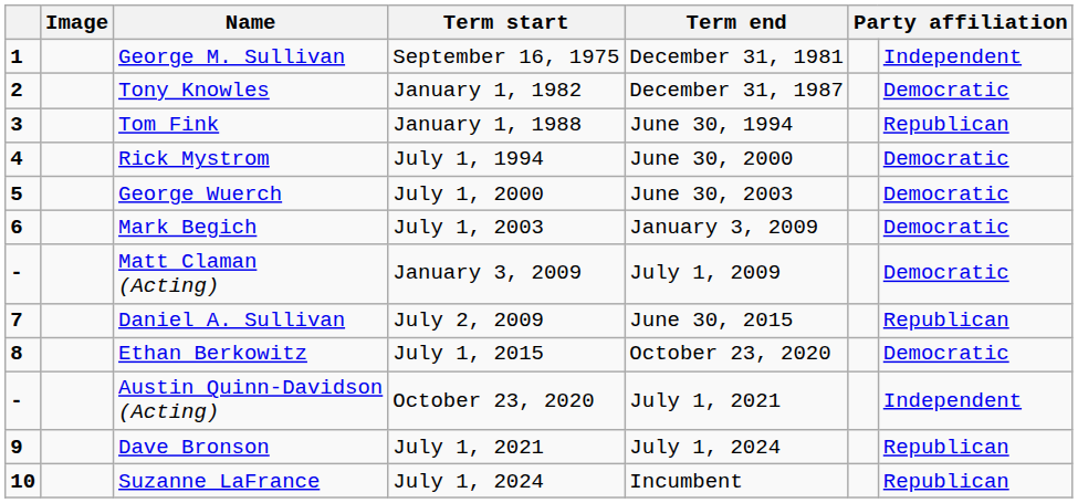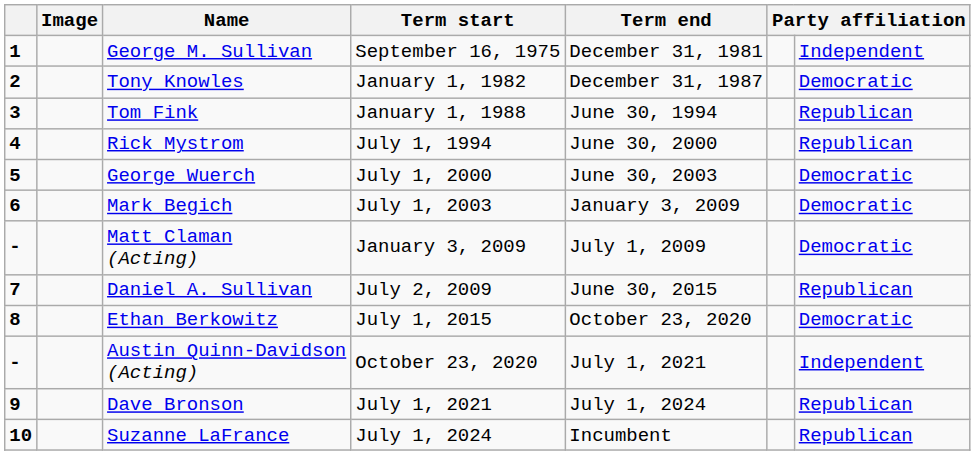Rick Mystrom | column 7: Democratic -> Republican
